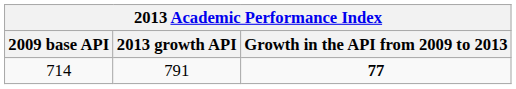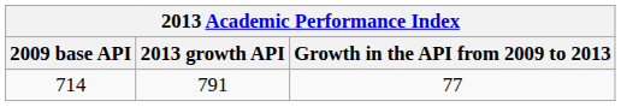714 | Growth in the API from 2009 to 2013: bold -> normal
